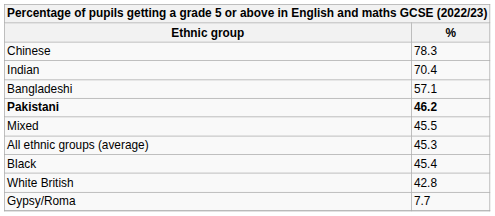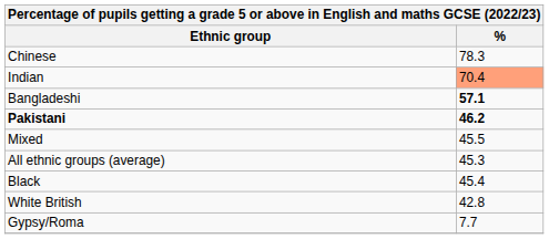Indian | %: no background -> lightsalmon background
Bangladeshi | %: normal -> bold
